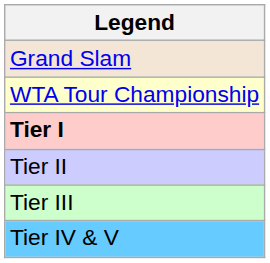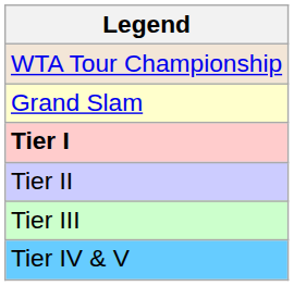row 2 | column 1: Grand Slam -> WTA Tour Championship
row 3 | column 1: WTA Tour Championship -> Grand Slam
